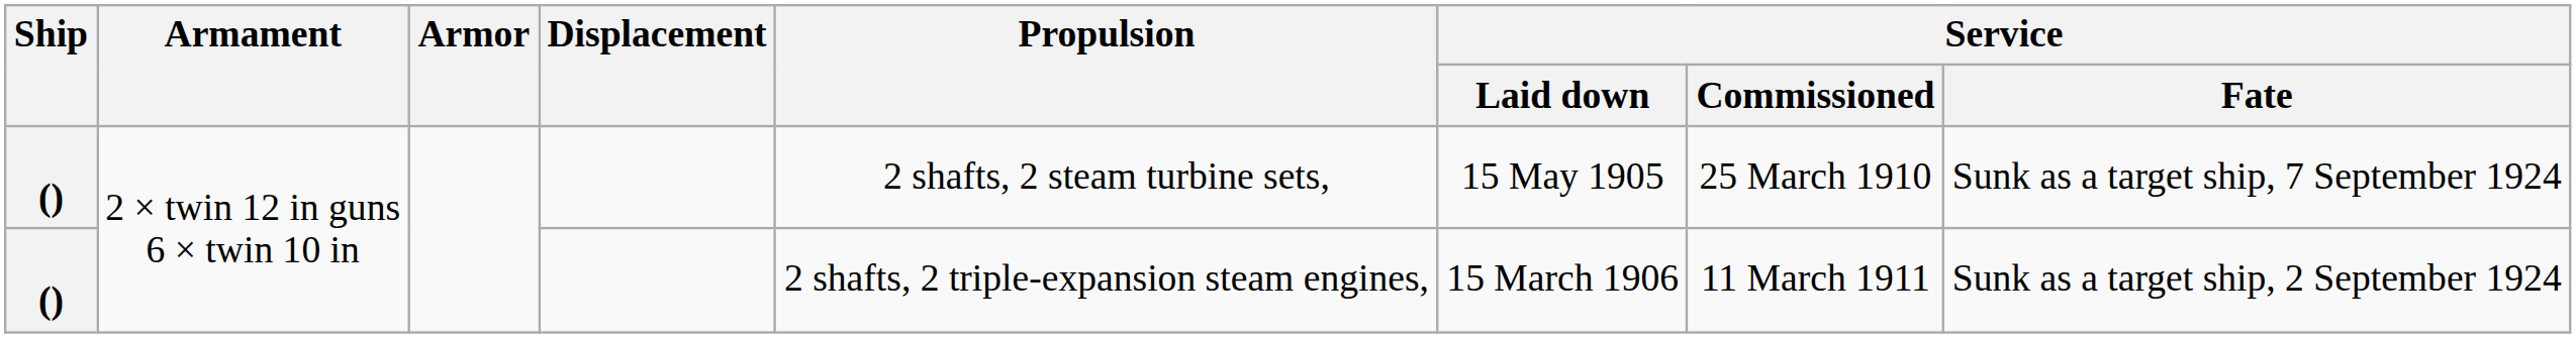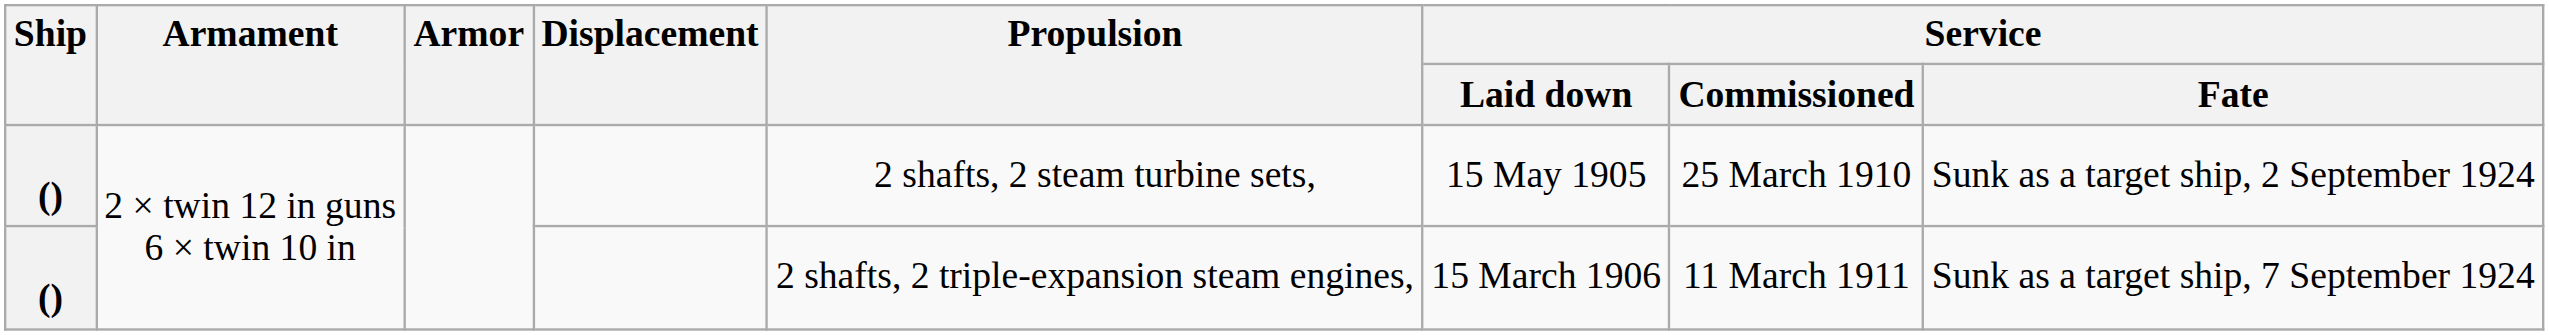row 3 | Service / Fate: Sunk as a target ship, 7 September 1924 -> Sunk as a target ship, 2 September 1924
row 4 | Service / Fate: Sunk as a target ship, 2 September 1924 -> Sunk as a target ship, 7 September 1924
